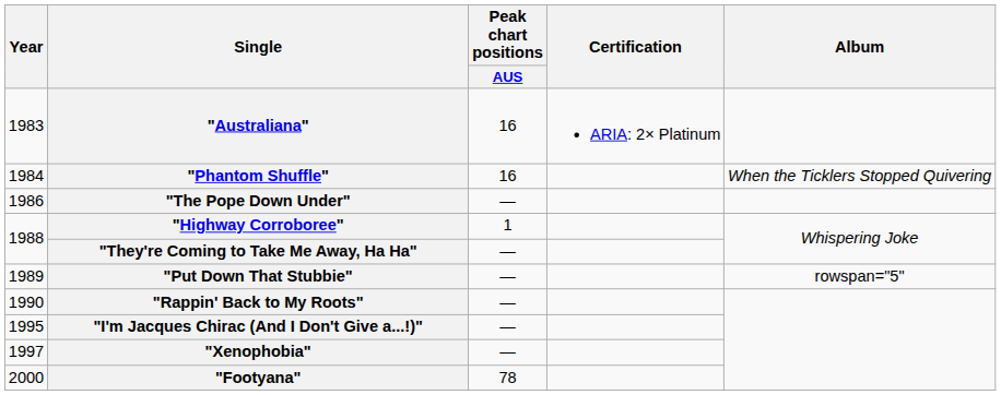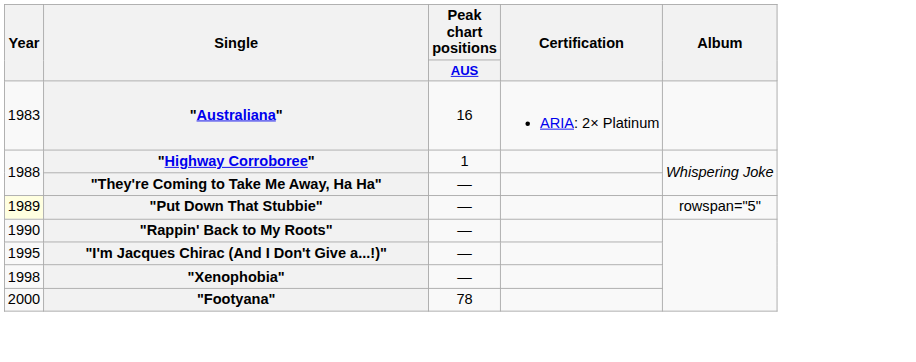- row: 1984 | "Phantom Shuffle" | 16 | When the Ticklers Stopped Quivering
- row: 1986 | "The Pope Down Under" | —
"Put Down That Stubbie" | Year: no background -> lightyellow background
"Xenophobia" | Year: 1997 -> 1998
